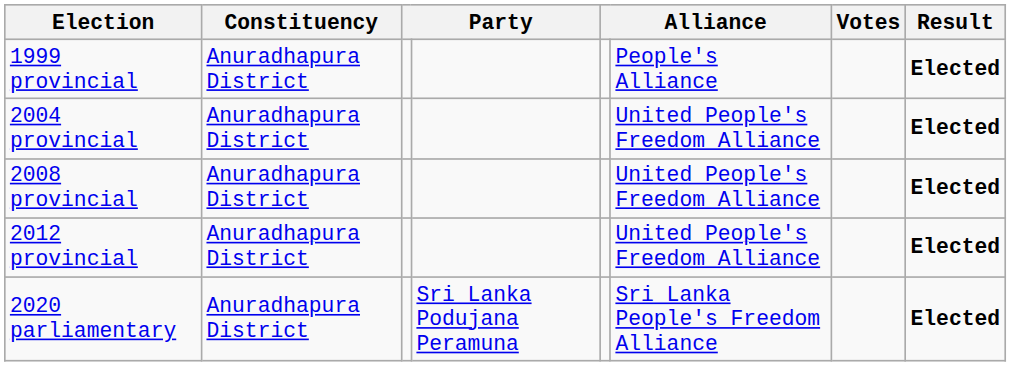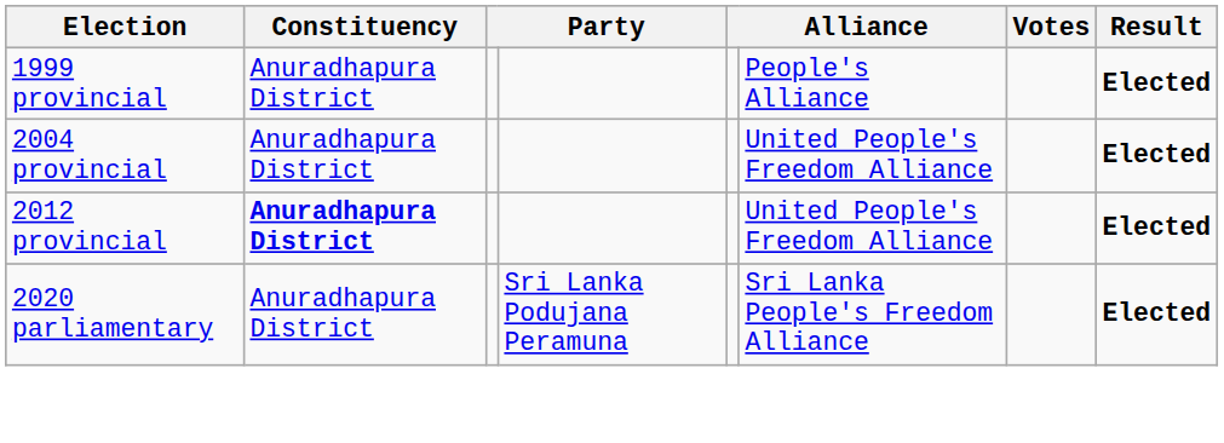- row: 2008 provincial | Anuradhapura District | United People's Freedom Alliance | Elected
2012 provincial | Constituency: normal -> bold
